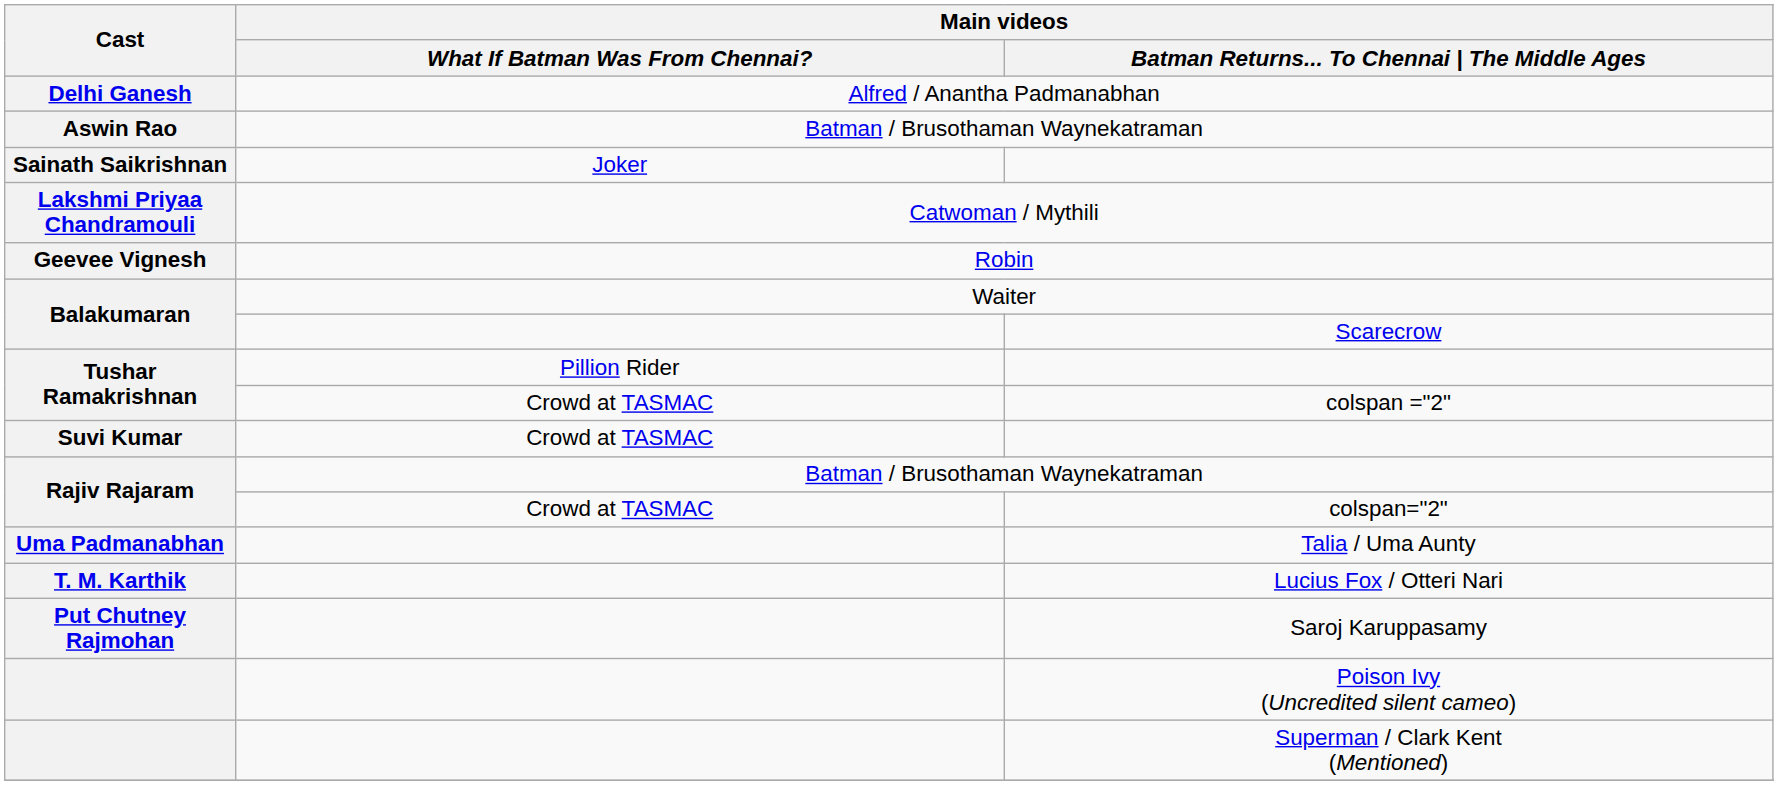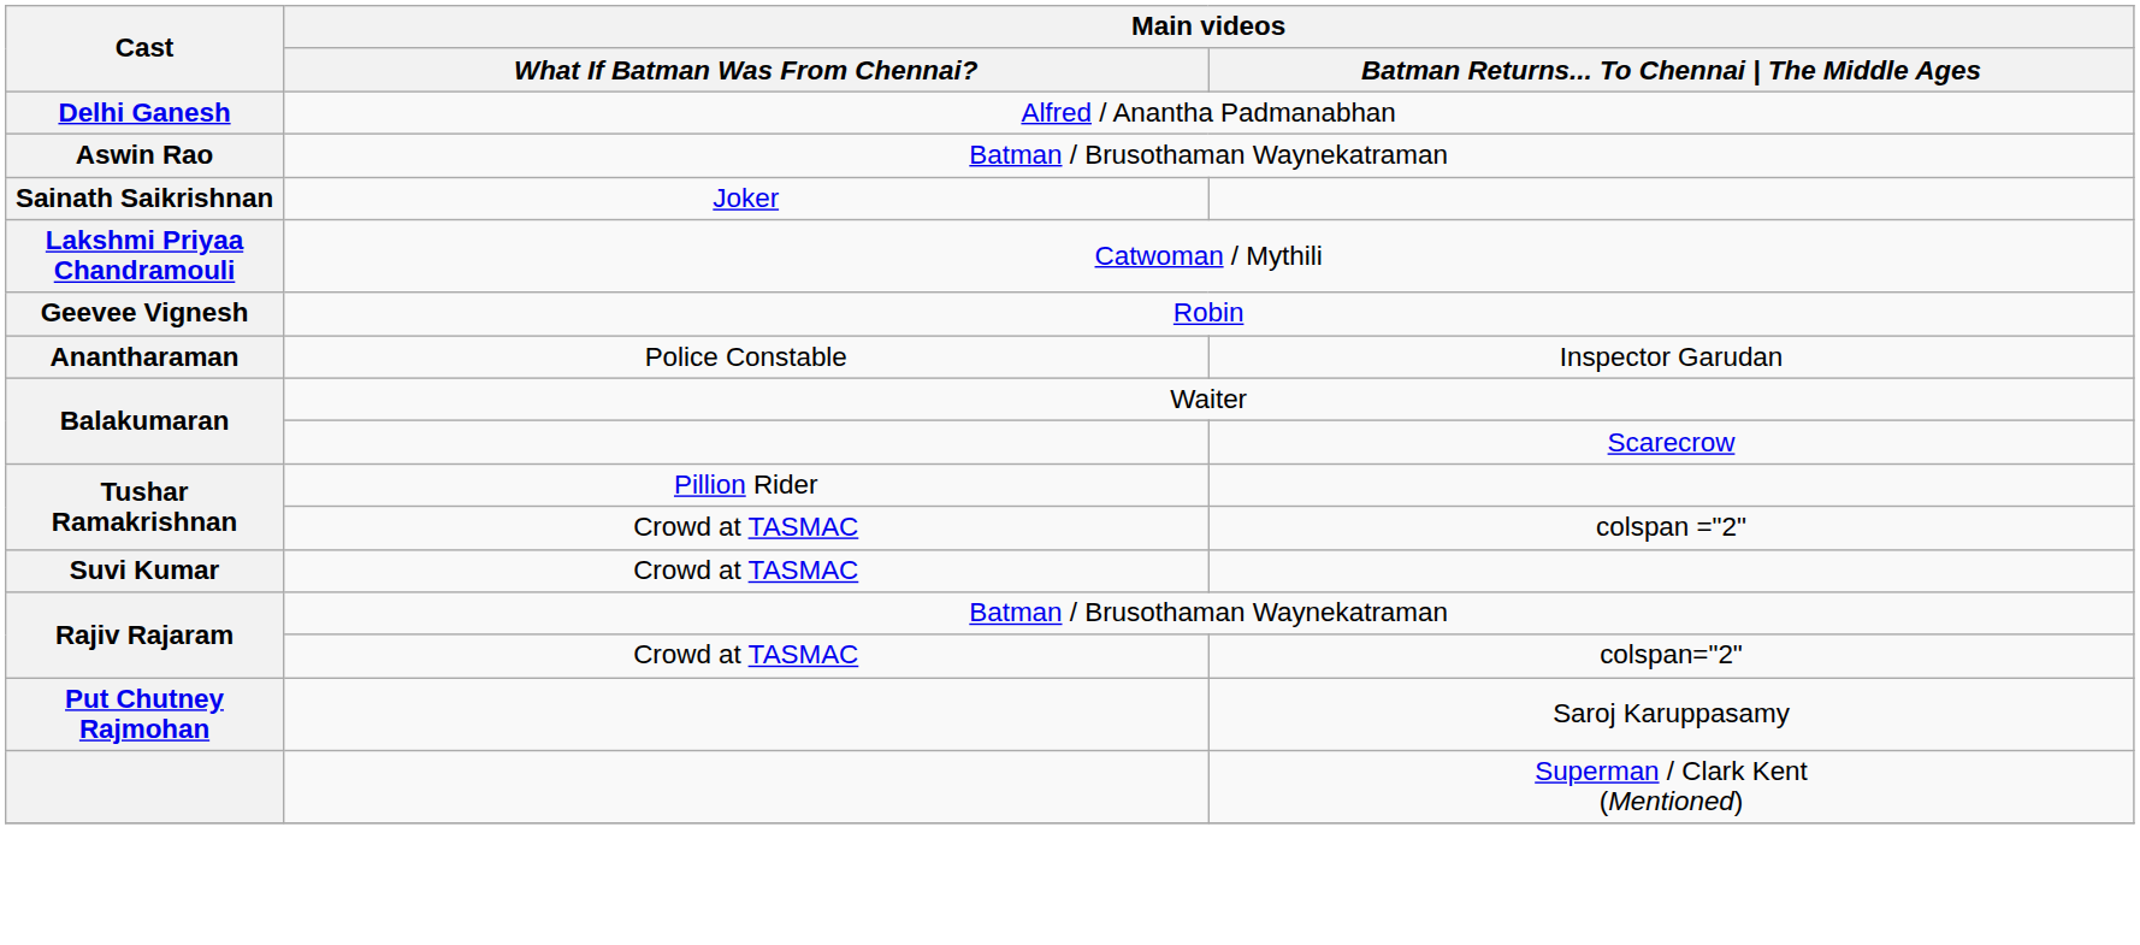+ row: Anantharaman | Police Constable | Inspector Garudan
- row: Uma Padmanabhan | Talia / Uma Aunty
- row: T. M. Karthik | Lucius Fox / Otteri Nari
- row: Poison Ivy (Uncredited silent cameo)
